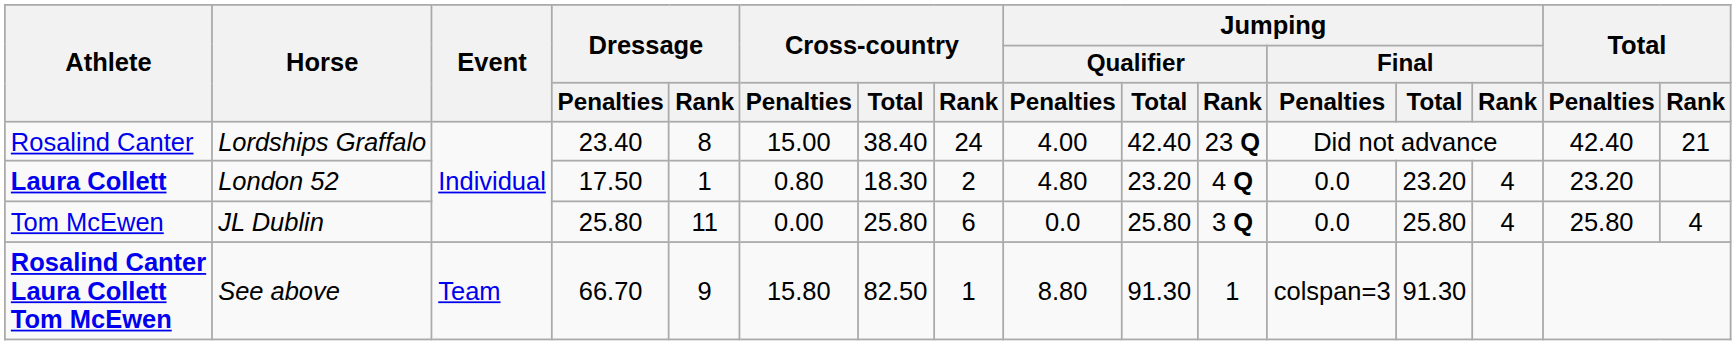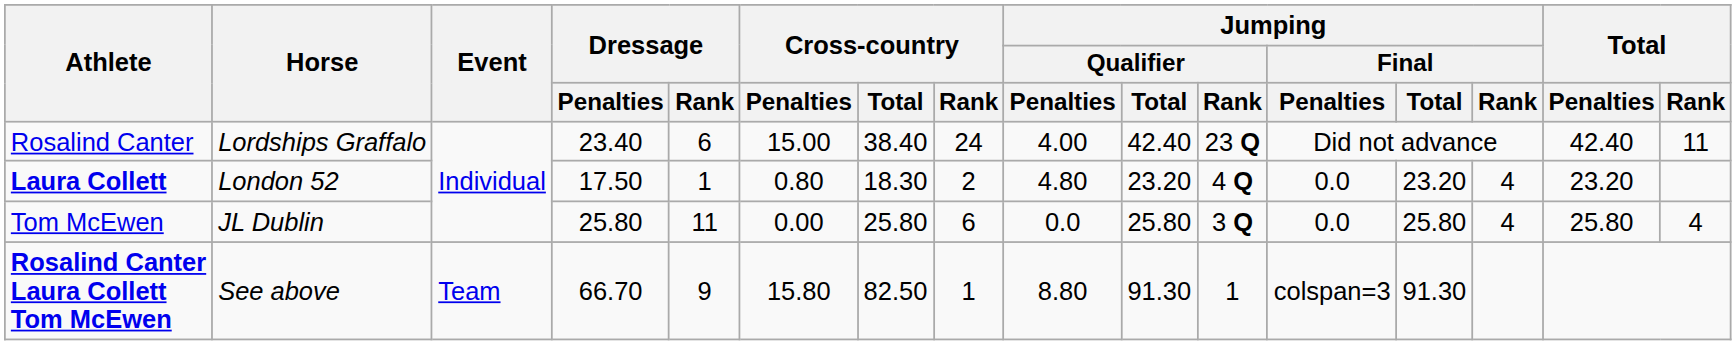Rosalind Canter | Dressage / Rank: 8 -> 6
Rosalind Canter | Total / Rank: 21 -> 11
